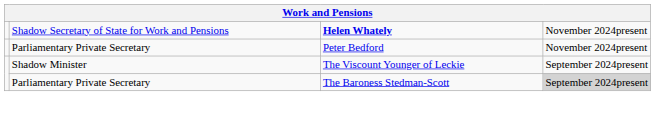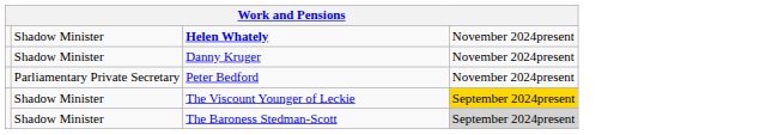Helen Whately | column 2: Shadow Secretary of State for Work and Pensions -> Shadow Minister
+ row: Shadow Minister | Danny Kruger | November 2024present
The Viscount Younger of Leckie | column 4: no background -> gold background
The Baroness Stedman-Scott | column 2: Parliamentary Private Secretary -> Shadow Minister
